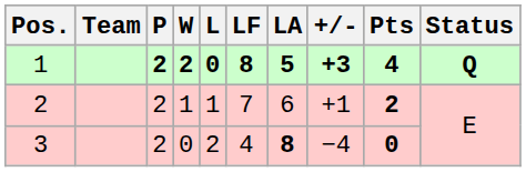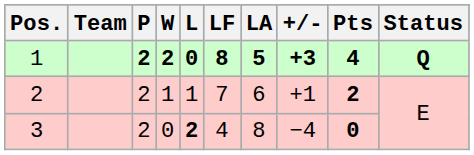3 | L: normal -> bold
3 | LA: bold -> normal
